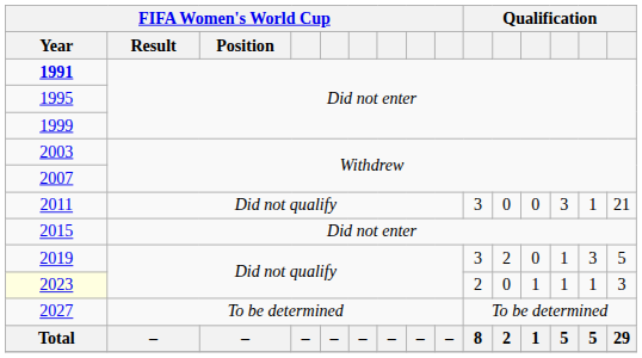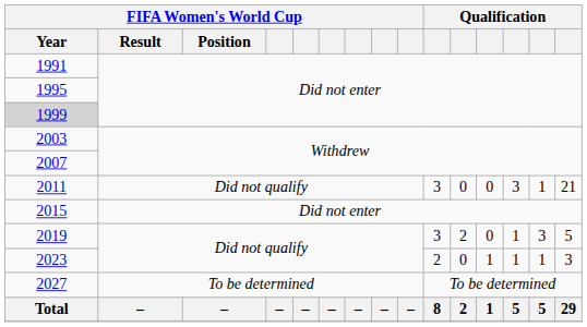1991 | FIFA Women's World Cup / Year: bold -> normal
1999 | FIFA Women's World Cup / Year: no background -> lightgrey background
2023 | FIFA Women's World Cup / Year: lightyellow background -> no background
